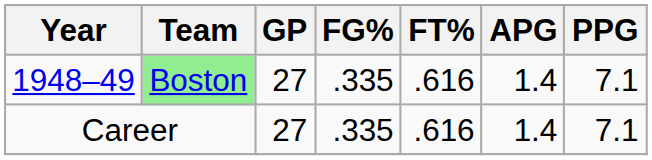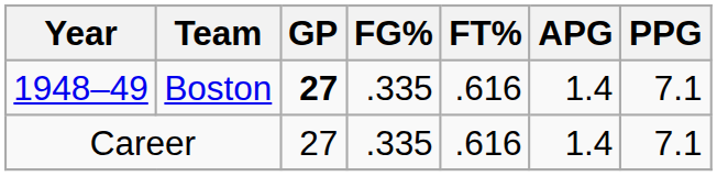1948–49 | Team: lightgreen background -> no background
1948–49 | GP: normal -> bold
